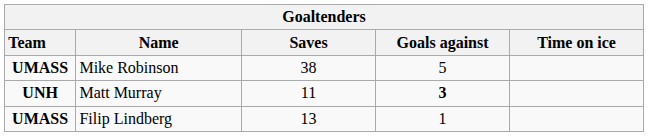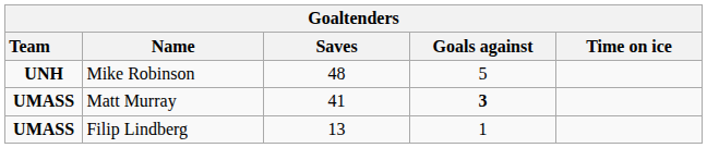Mike Robinson | Team: UMASS -> UNH
Mike Robinson | Saves: 38 -> 48
Matt Murray | Team: UNH -> UMASS
Matt Murray | Saves: 11 -> 41
